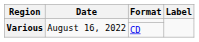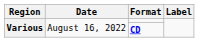CD | Format: normal -> bold
